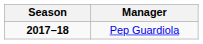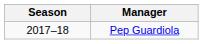Pep Guardiola | Season: bold -> normal
